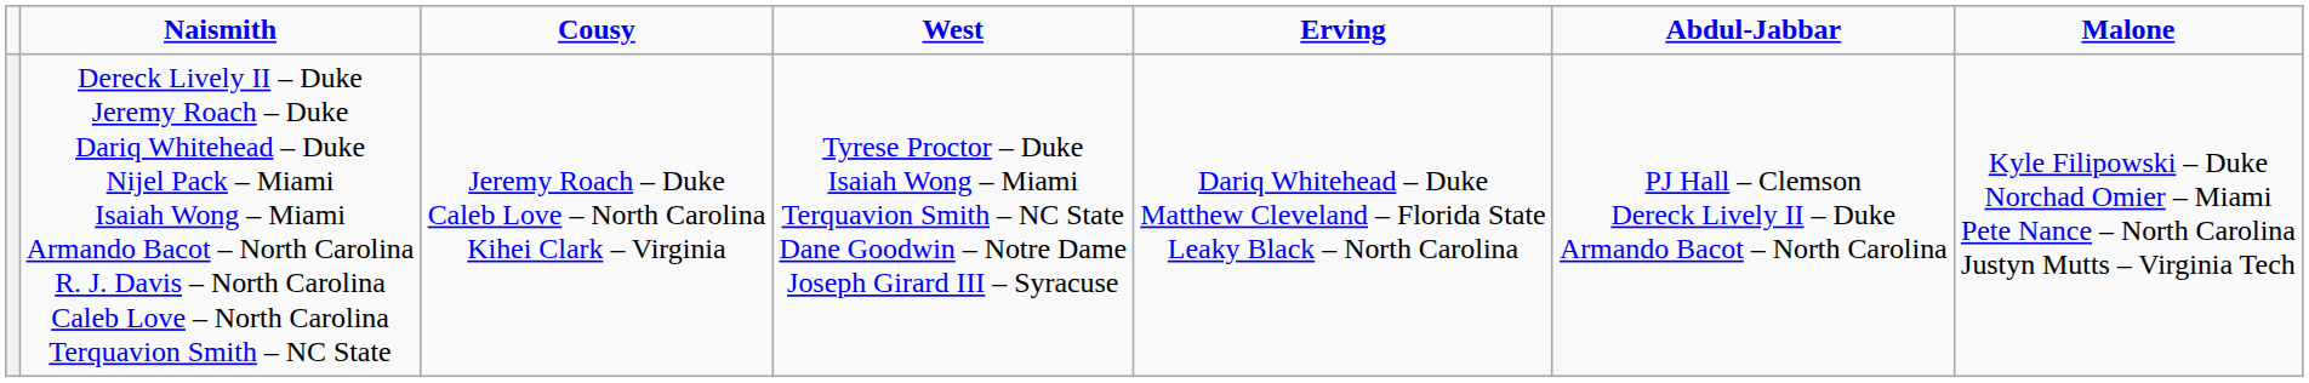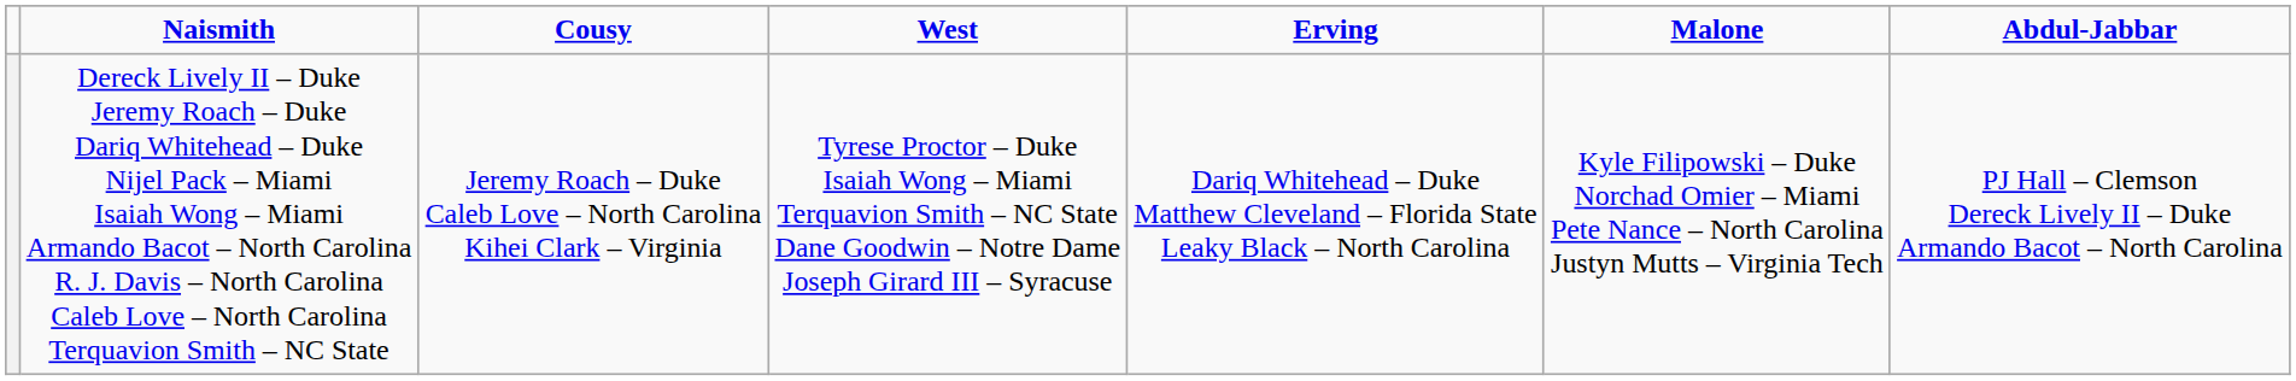columns swapped: Malone <-> Abdul-Jabbar
